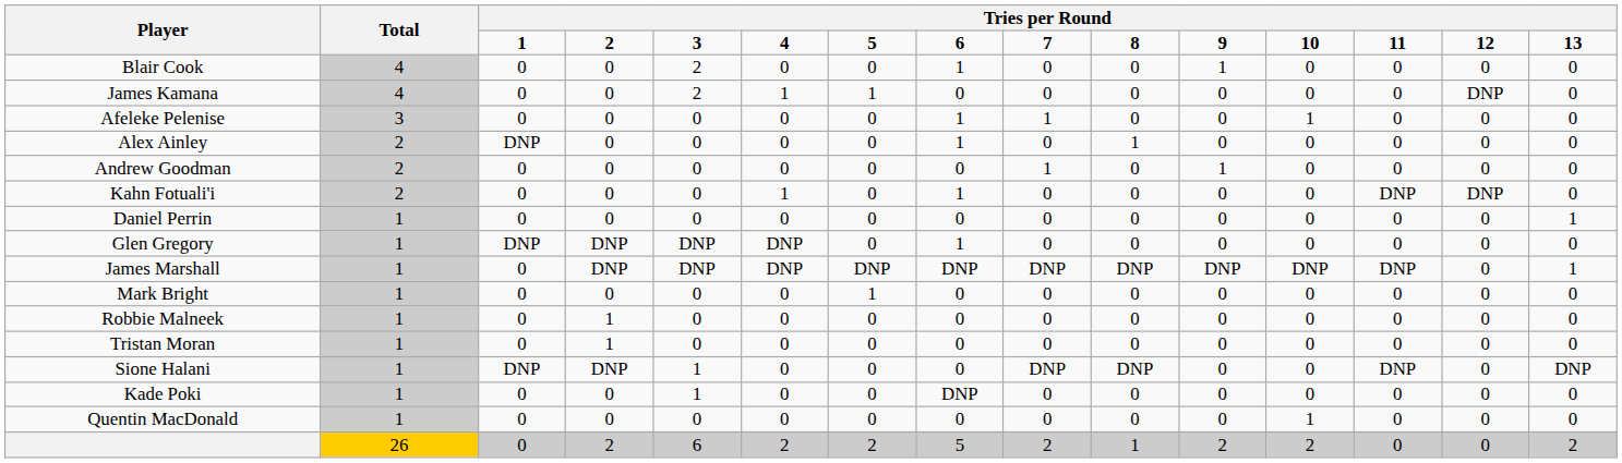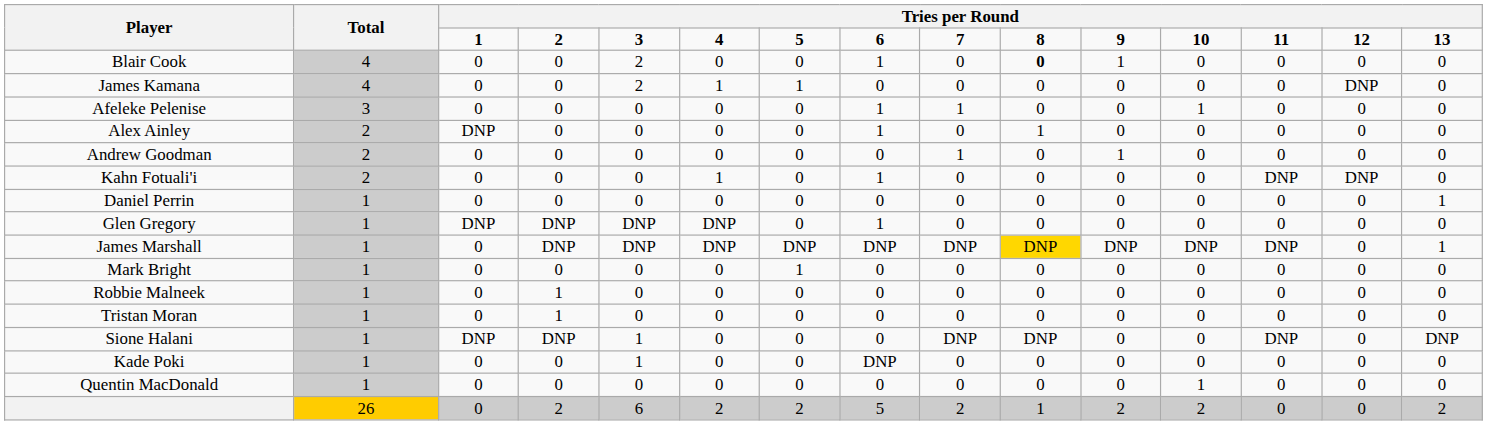Blair Cook | column 10: normal -> bold
James Marshall | column 10: no background -> gold background
